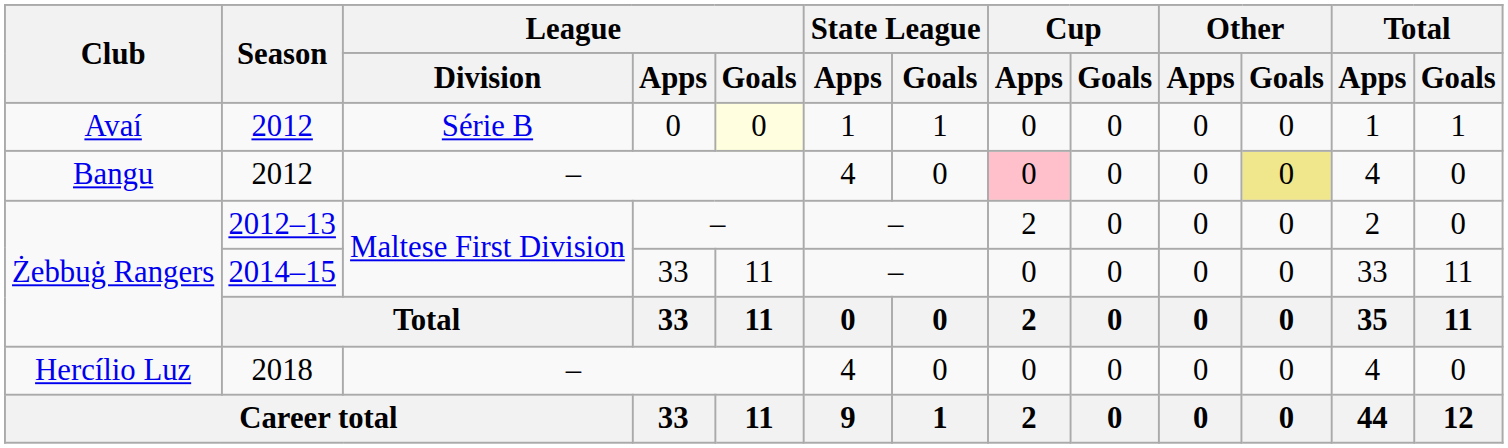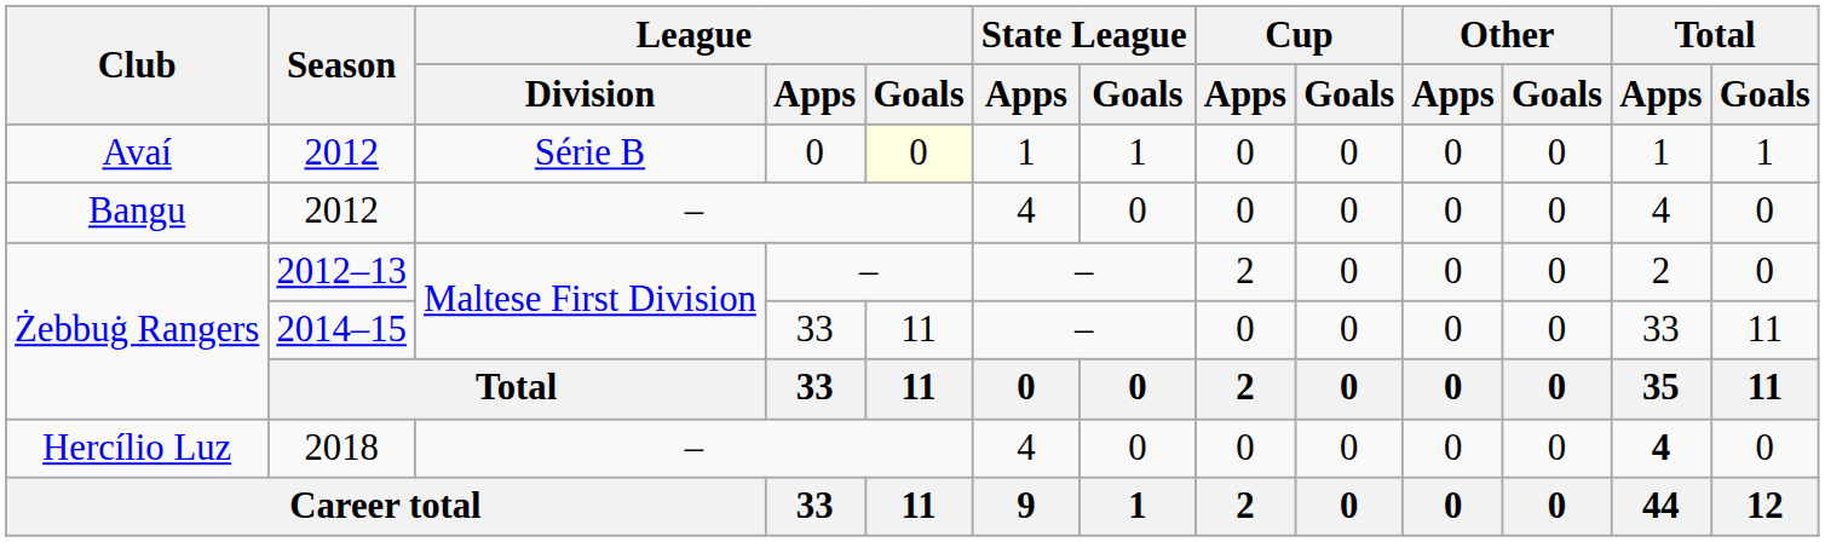Bangu | Cup / Apps: pink background -> no background
Bangu | Other / Goals: khaki background -> no background
Hercílio Luz | Total / Apps: normal -> bold
